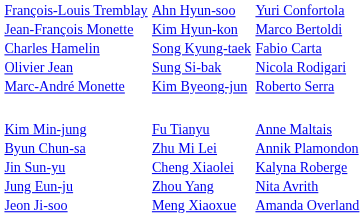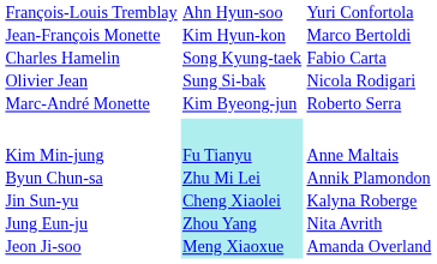Kim Min-jung Byun Chun-sa Jin Sun-yu Jung Eun-ju Jeon Ji-soo | column 2: no background -> paleturquoise background
